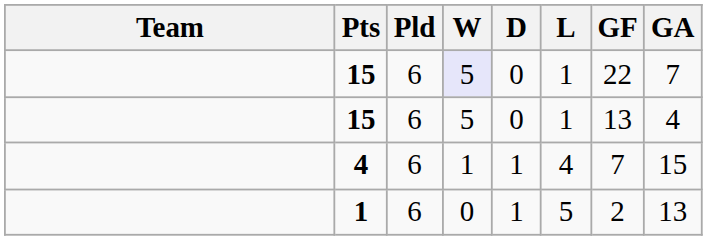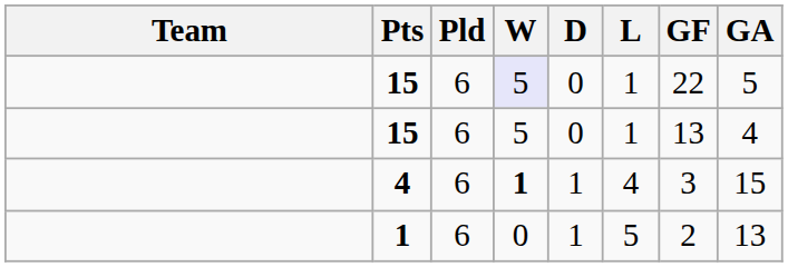row 2 | GA: 7 -> 5
row 4 | W: normal -> bold
row 4 | GF: 7 -> 3
